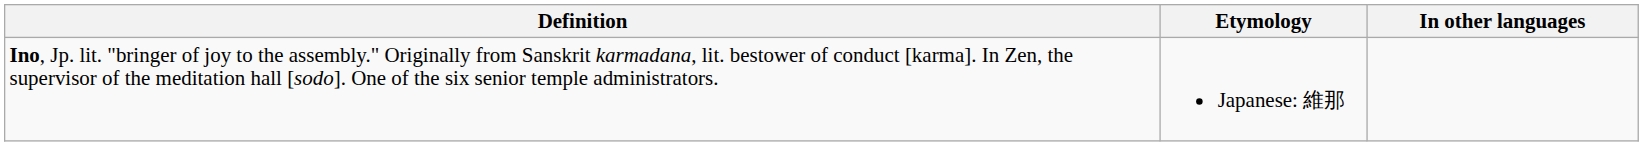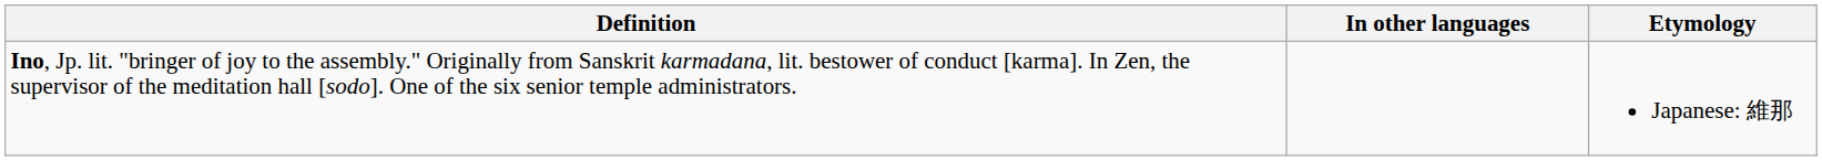columns swapped: Etymology <-> In other languages
